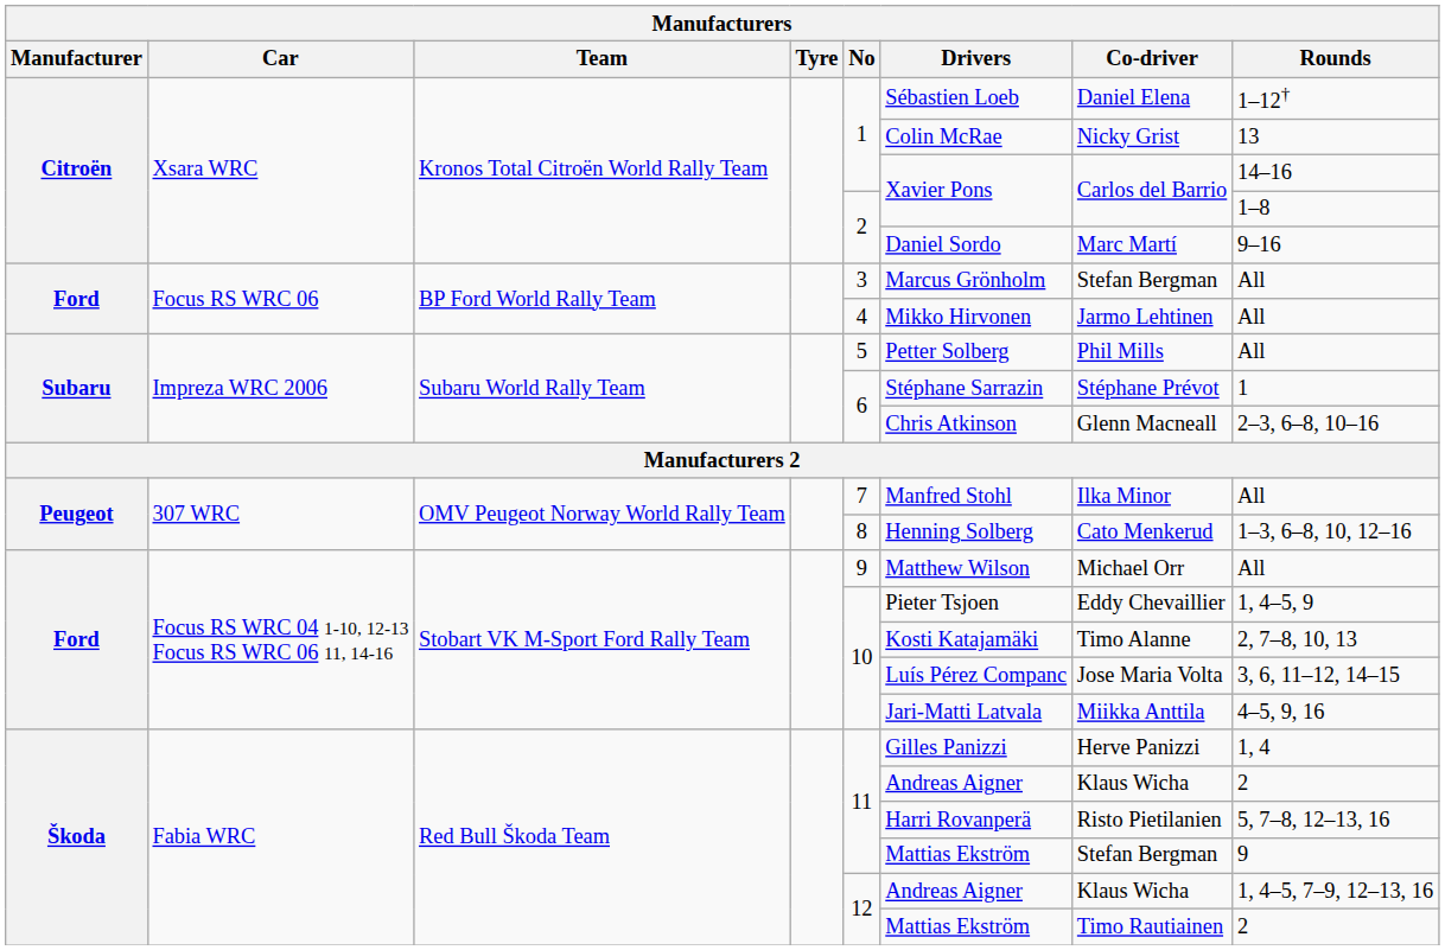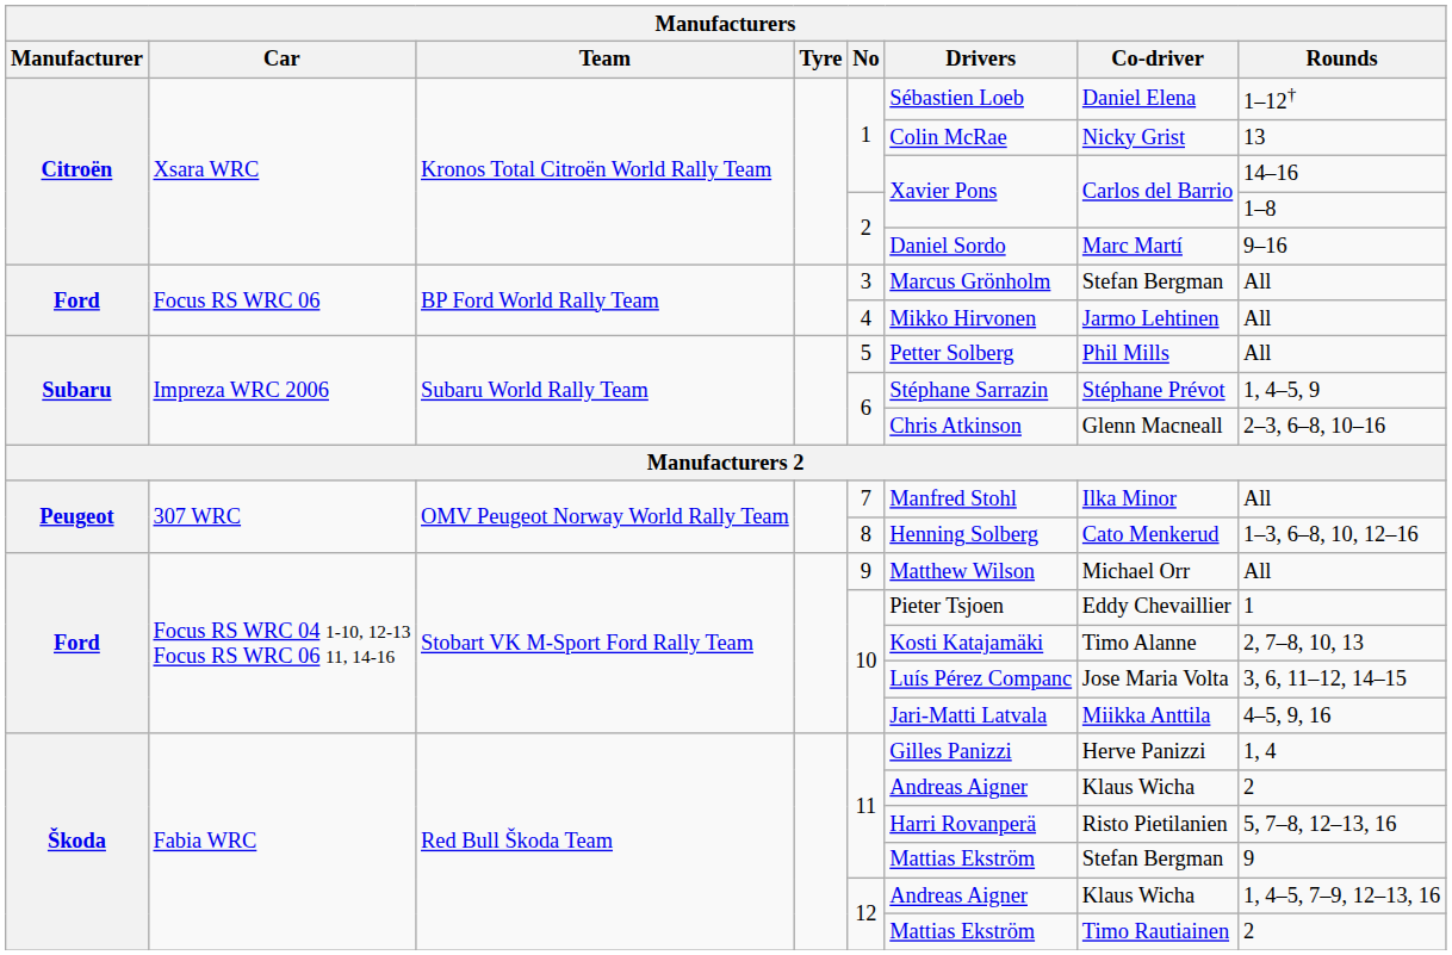row 11 | Manufacturers / Rounds: 1 -> 1, 4–5, 9
row 17 | Manufacturers / Rounds: 1, 4–5, 9 -> 1
